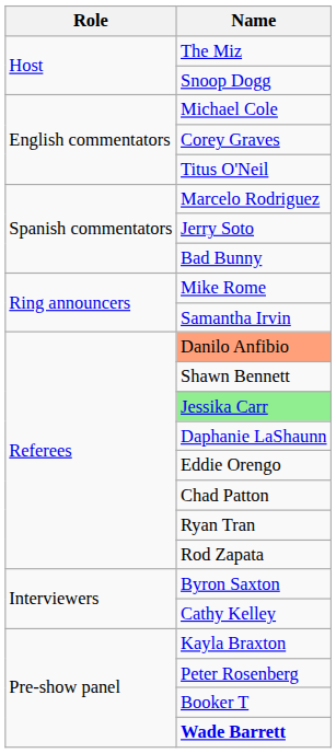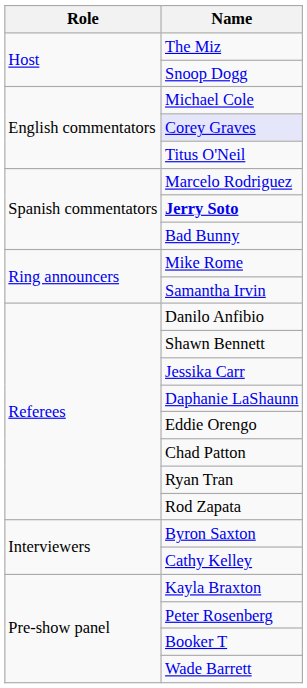Corey Graves | Name: no background -> lavender background
Jerry Soto | Name: normal -> bold
Danilo Anfibio | Name: lightsalmon background -> no background
Jessika Carr | Name: lightgreen background -> no background
Wade Barrett | Name: bold -> normal
